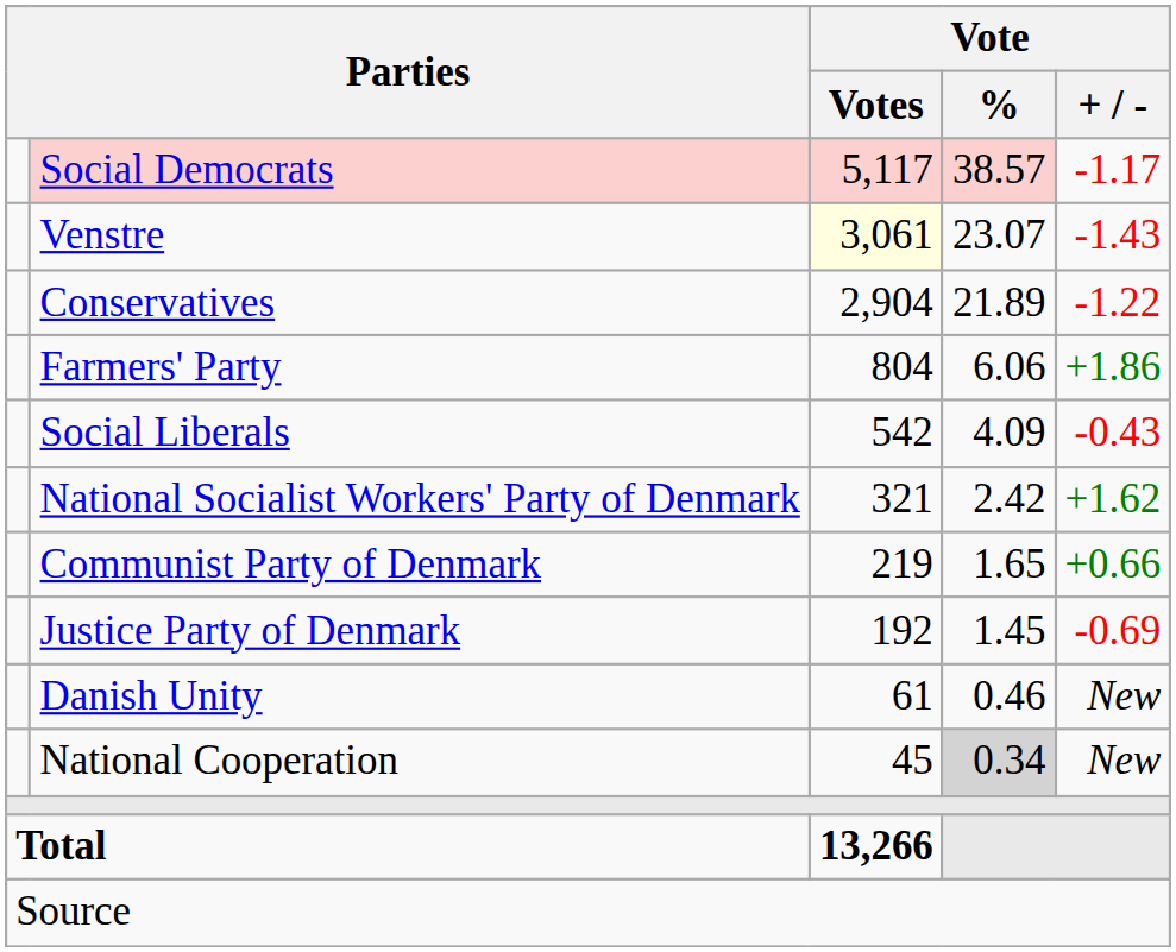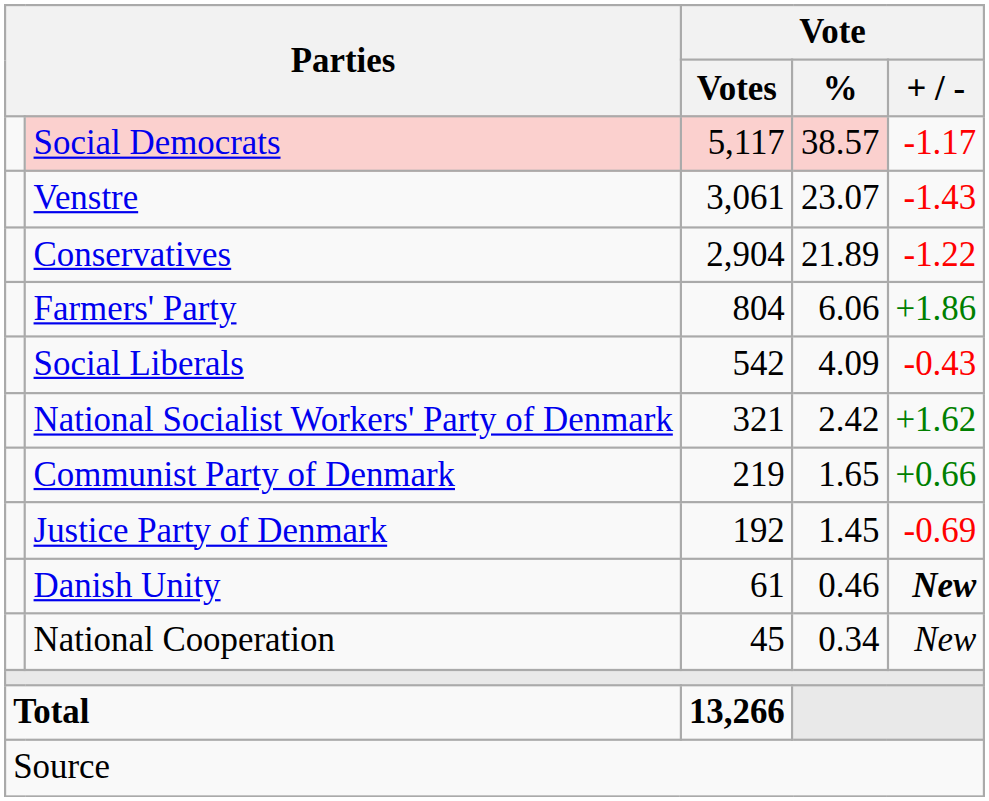Venstre | Vote / Votes: lightyellow background -> no background
Danish Unity | Vote / + / -: normal -> bold
National Cooperation | Vote / %: lightgrey background -> no background
